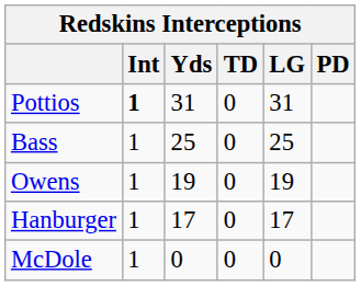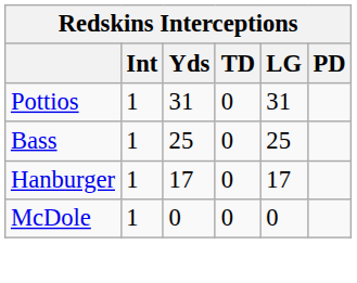Pottios | Int: bold -> normal
- row: Owens | 1 | 19 | 0 | 19
